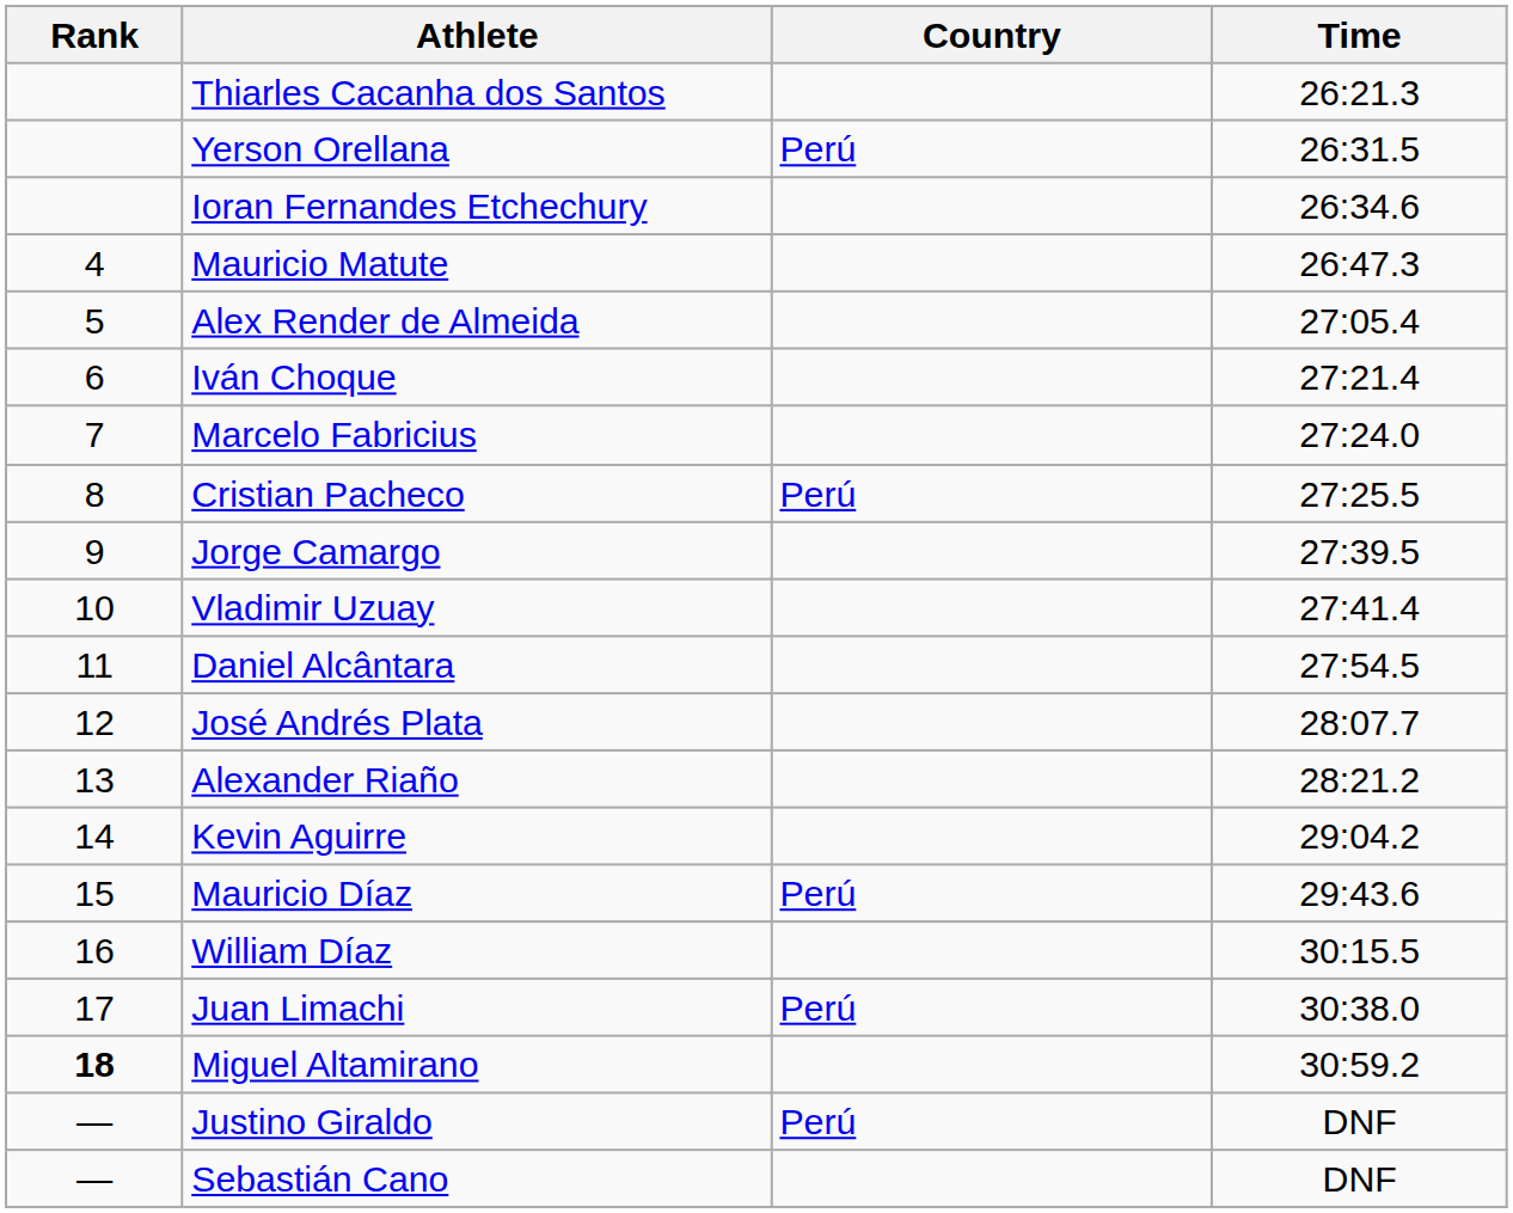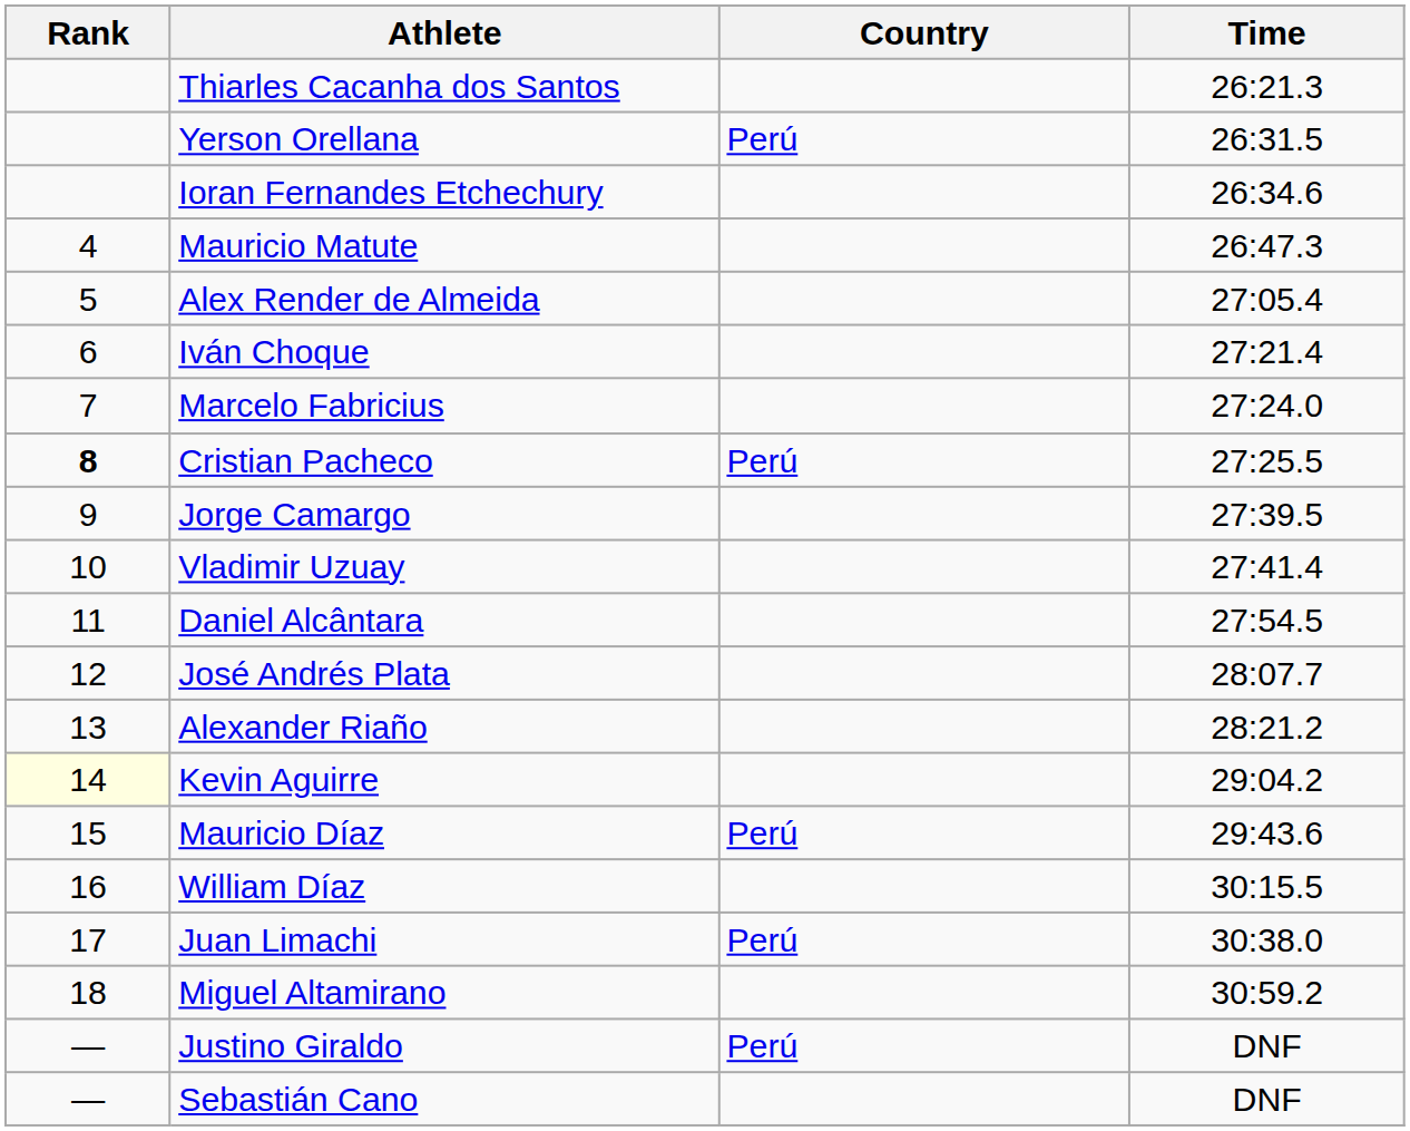Cristian Pacheco | Rank: normal -> bold
Kevin Aguirre | Rank: no background -> lightyellow background
Miguel Altamirano | Rank: bold -> normal
